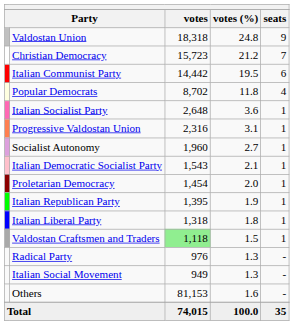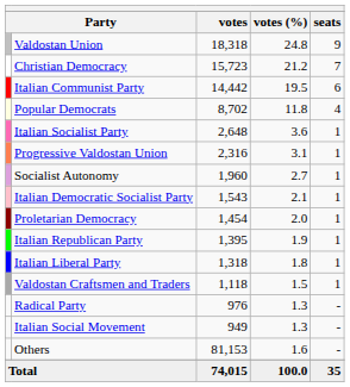Valdostan Craftsmen and Traders | votes: lightgreen background -> no background
